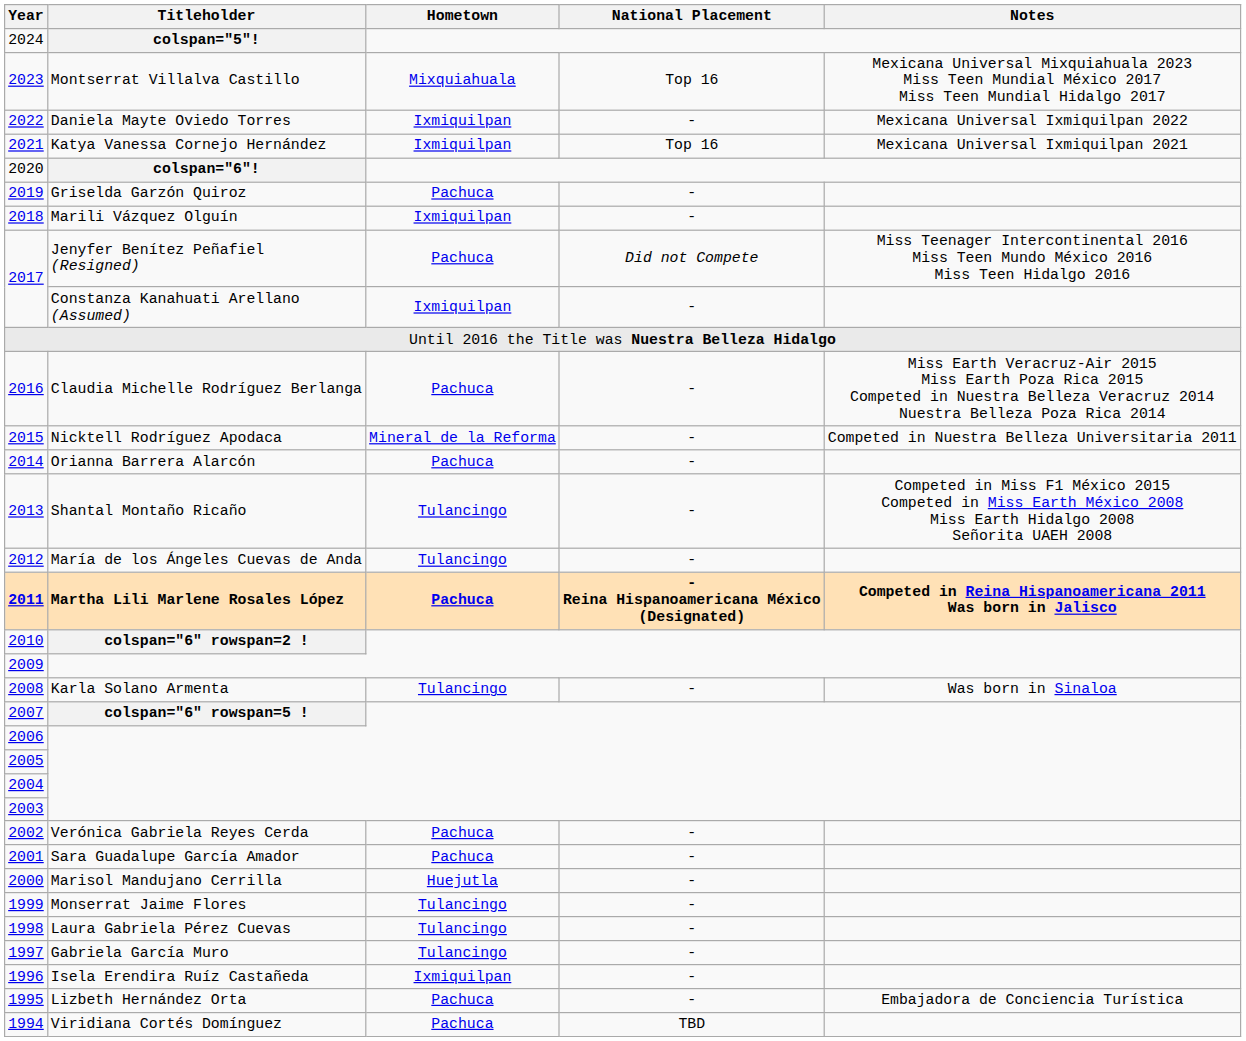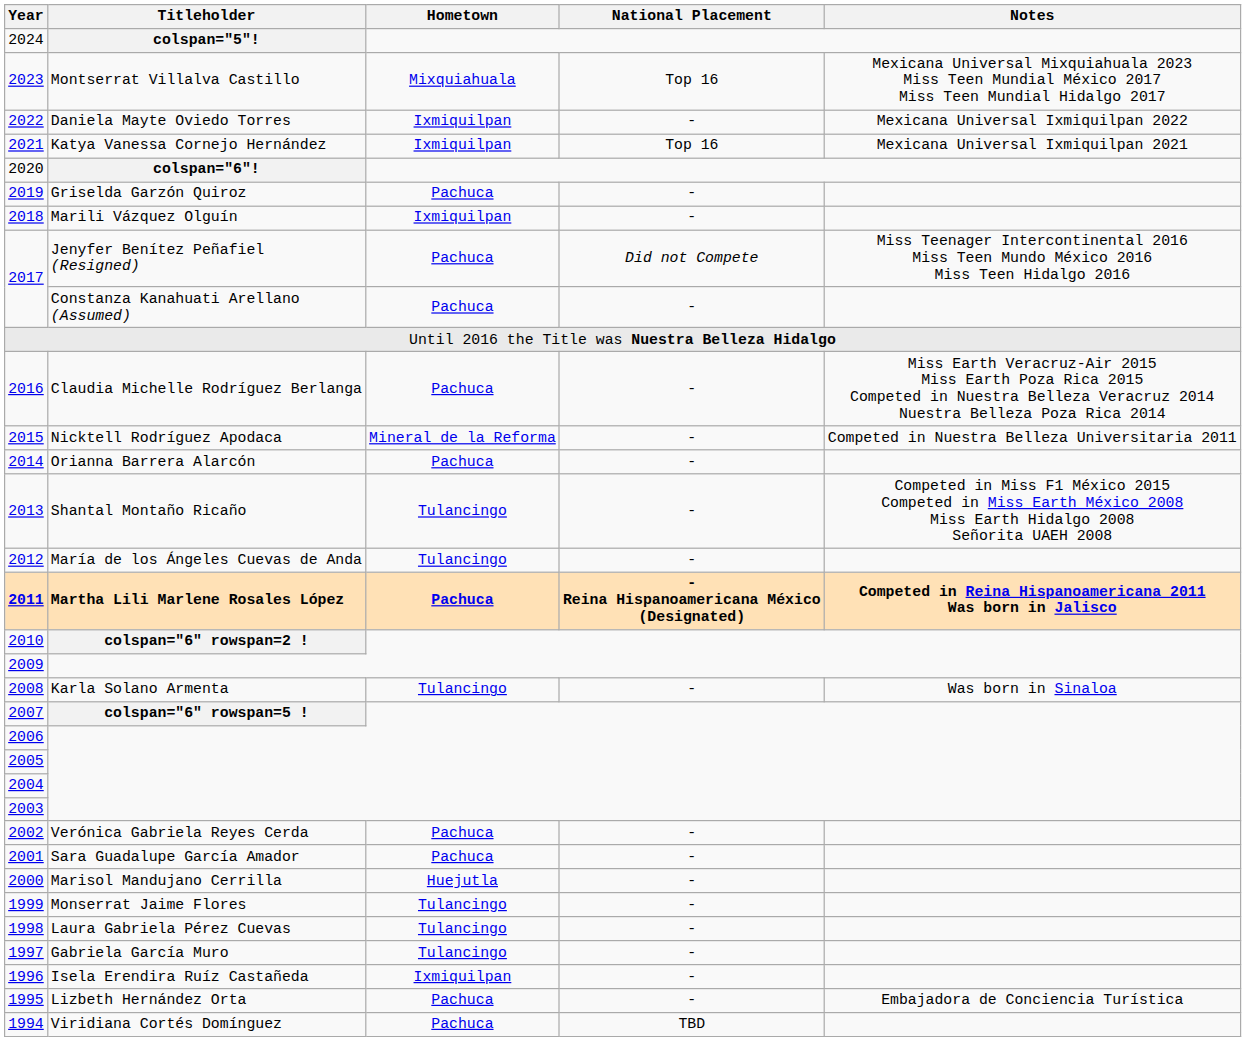2017 / Constanza Kanahuati Arellano (Assumed) | Hometown: Ixmiquilpan -> Pachuca
